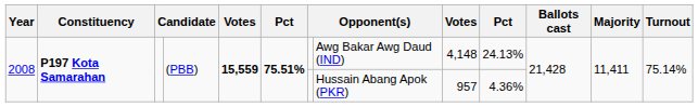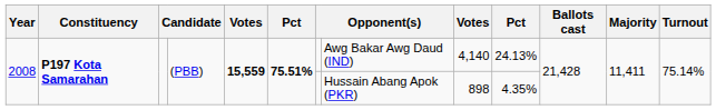row 2 | column 9: 4,148 -> 4,140
row 3 | column 9: 957 -> 898
row 3 | column 10: 4.36% -> 4.35%
